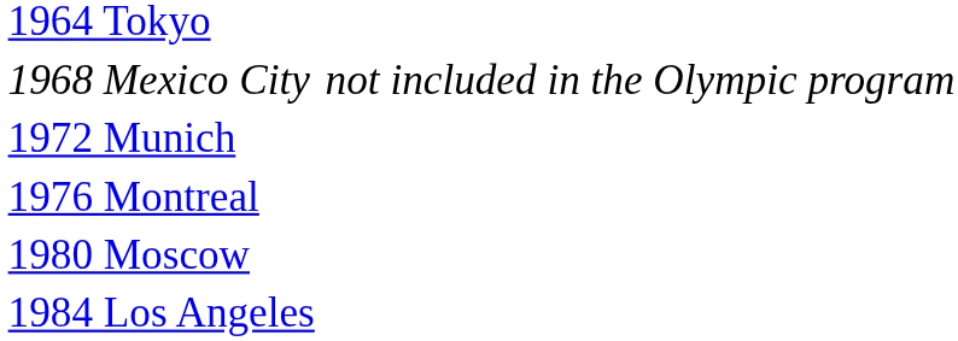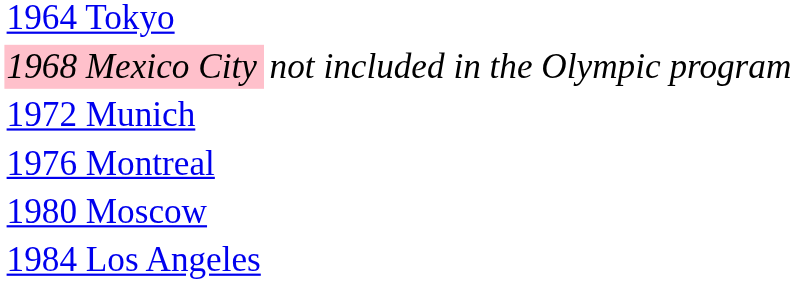1968 Mexico City | column 1: no background -> pink background
